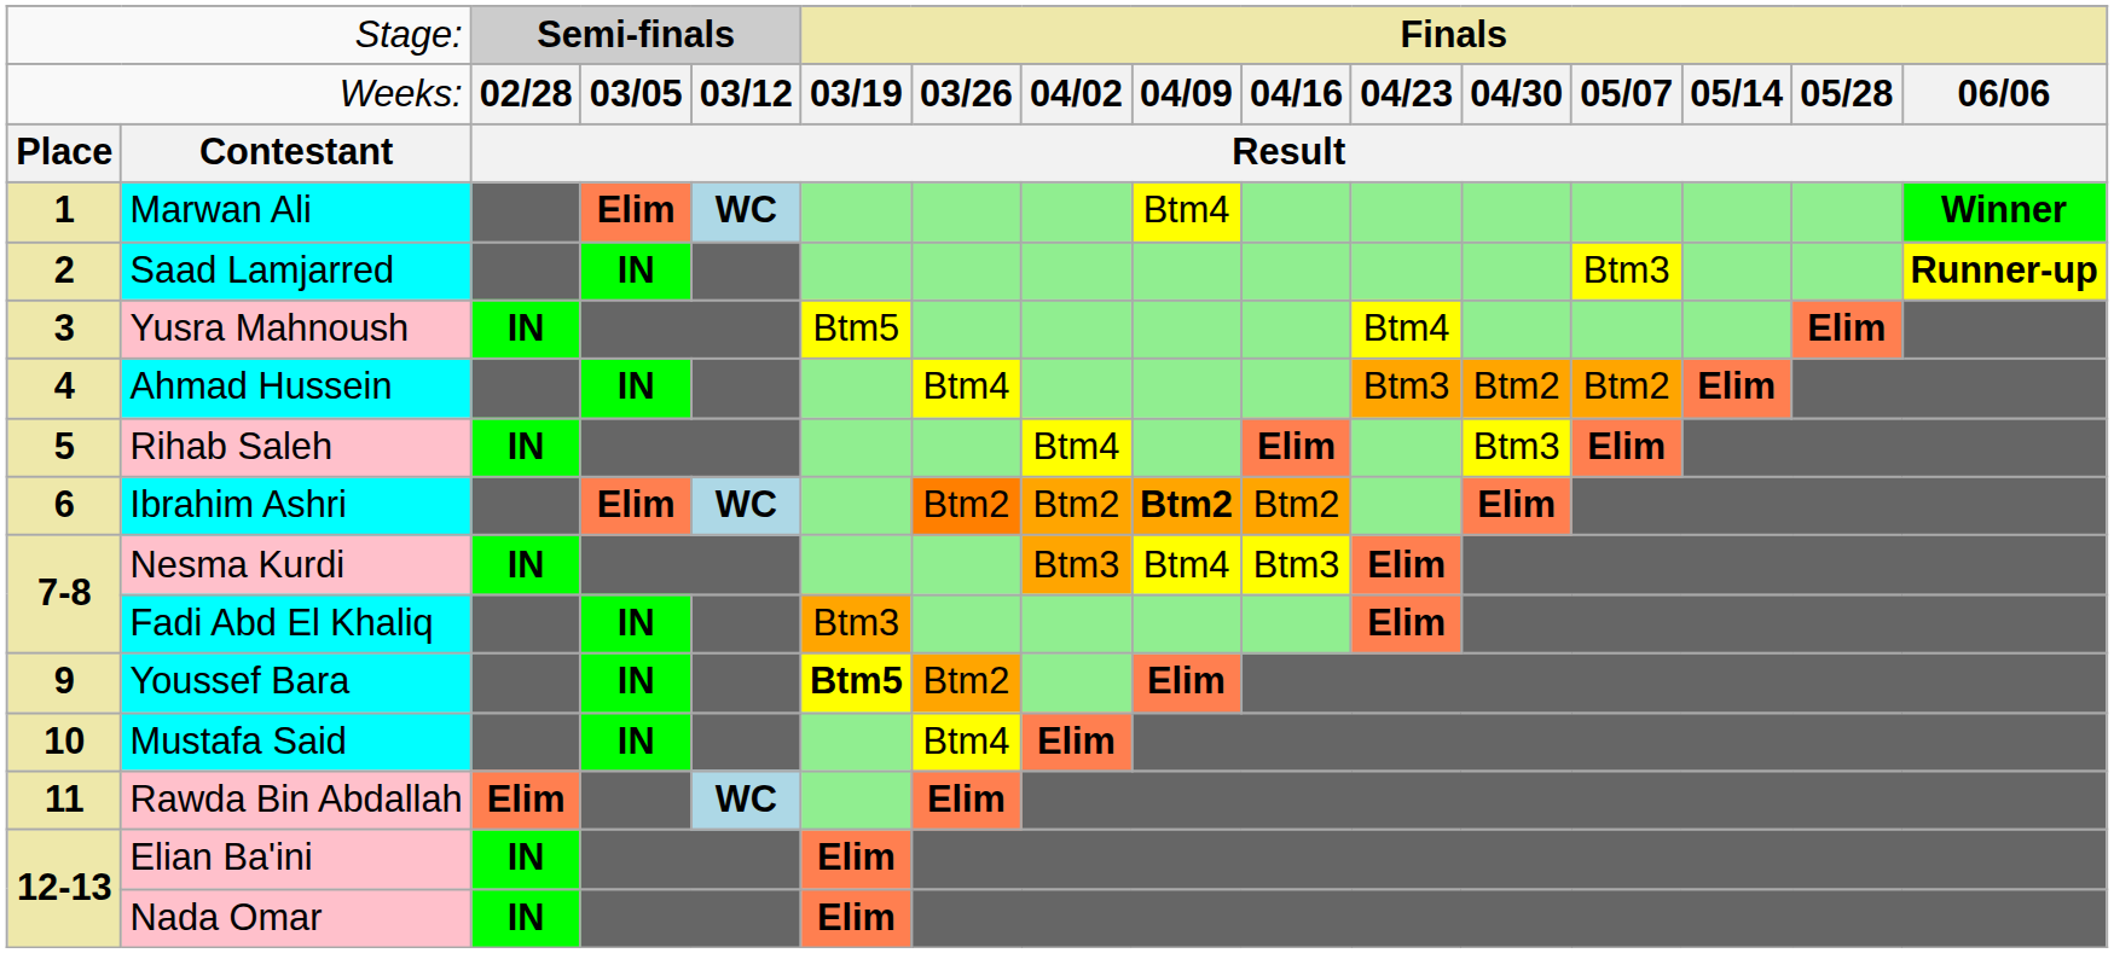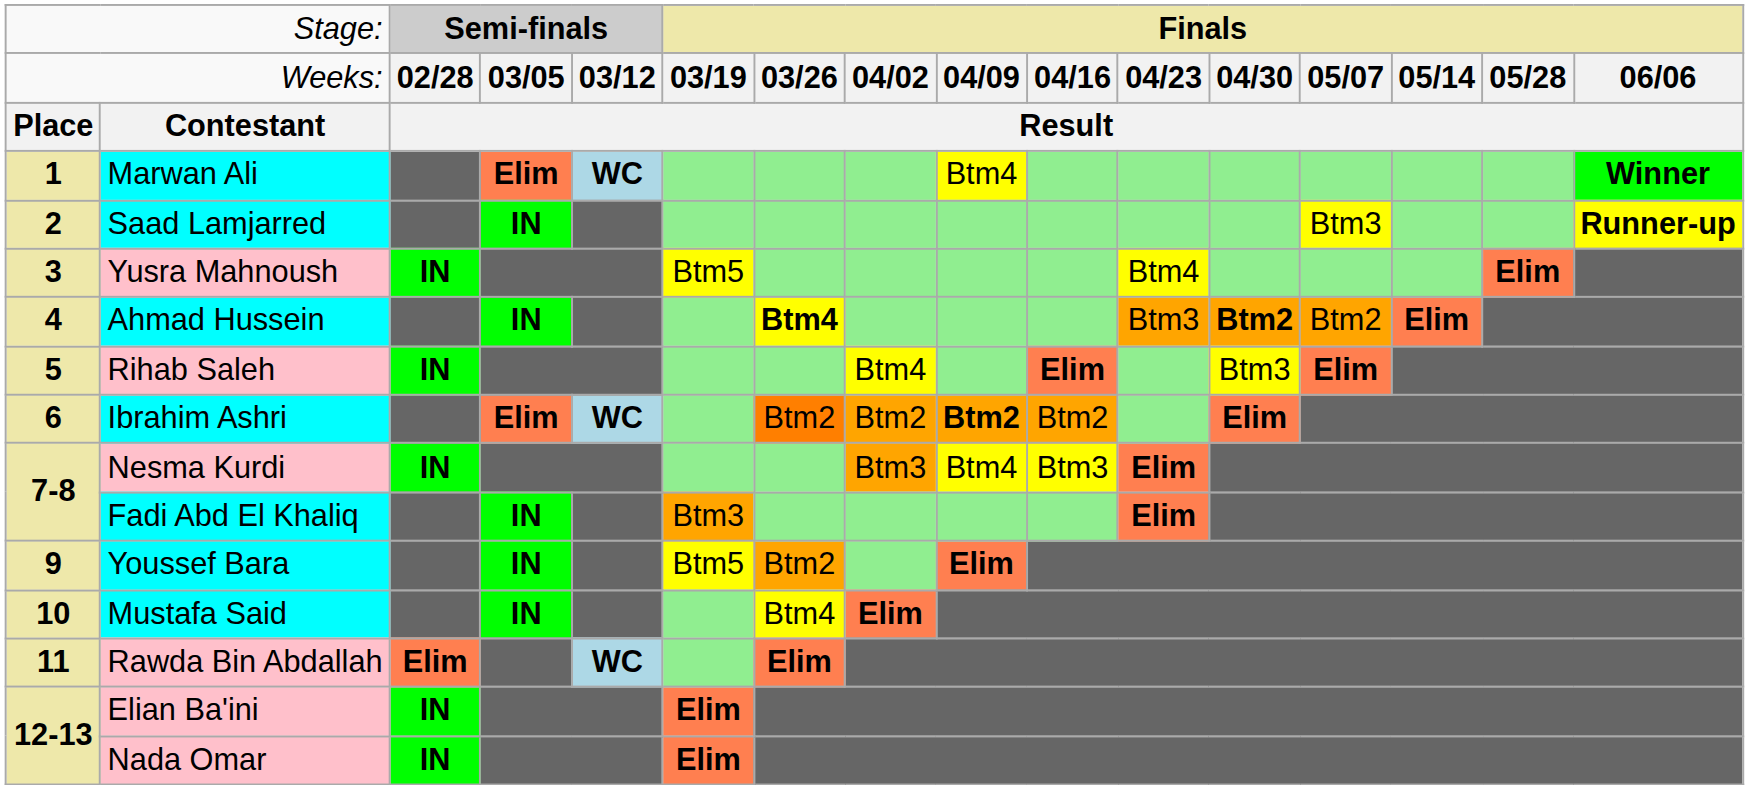Ahmad Hussein | column 7: normal -> bold
Ahmad Hussein | column 12: normal -> bold
Youssef Bara | column 6: bold -> normal
